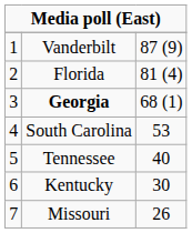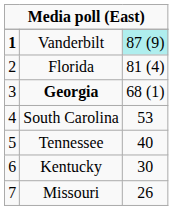Vanderbilt | column 1: normal -> bold
Vanderbilt | column 3: no background -> paleturquoise background
